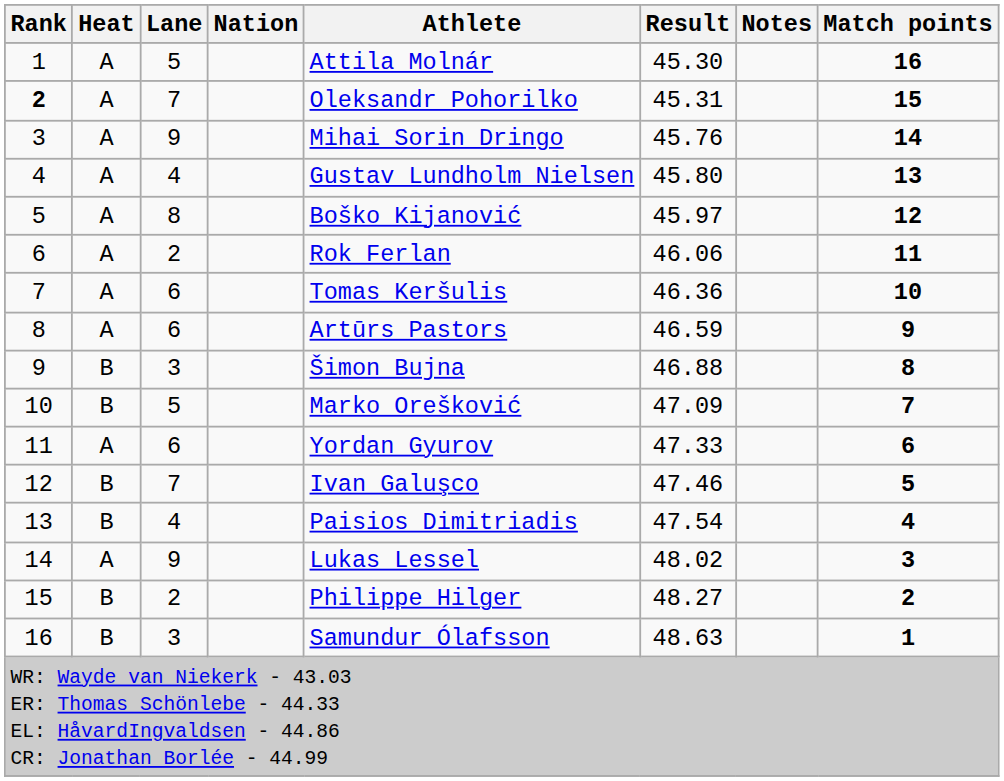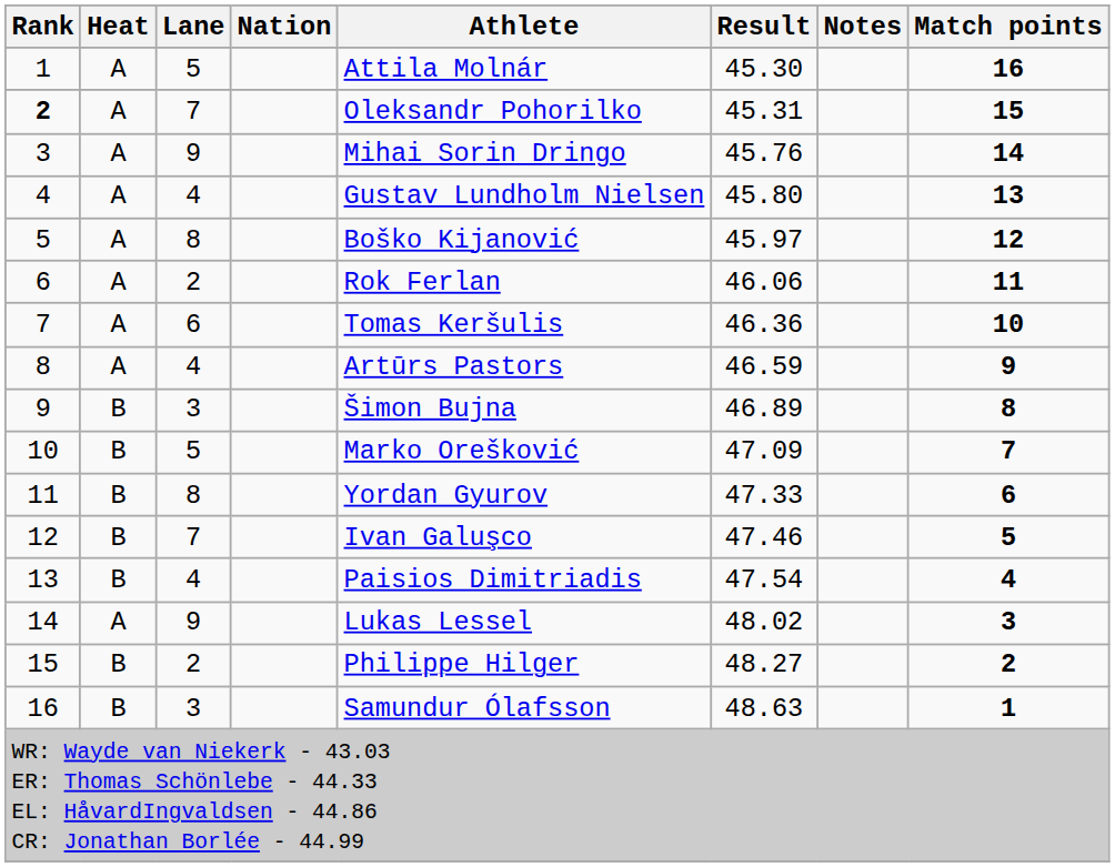row 9 | Lane: 6 -> 4
row 10 | Result: 46.88 -> 46.89
row 12 | Heat: A -> B
row 12 | Lane: 6 -> 8
